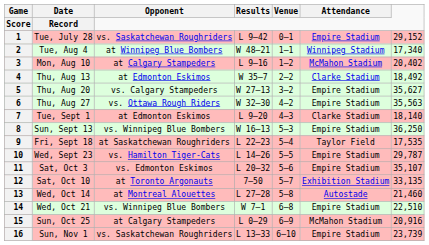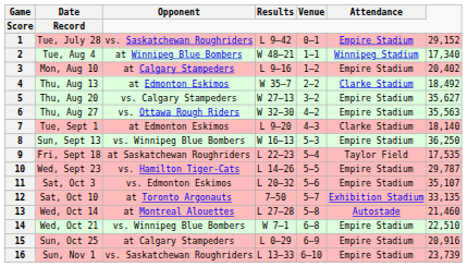3 | Attendance: McMahon Stadium -> Empire Stadium
15 | Attendance: McMahon Stadium -> Empire Stadium
